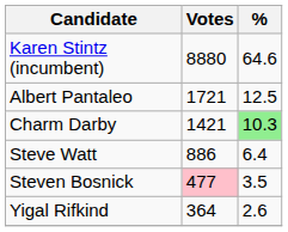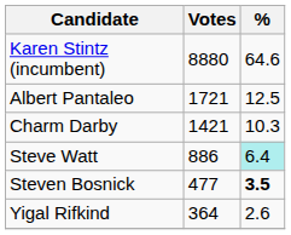Charm Darby | %: lightgreen background -> no background
Steve Watt | %: no background -> paleturquoise background
Steven Bosnick | Votes: pink background -> no background
Steven Bosnick | %: normal -> bold
